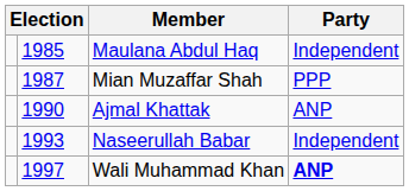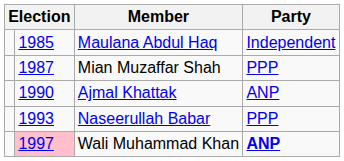Naseerullah Babar | Party: Independent -> PPP
Wali Muhammad Khan | column 2: no background -> pink background
